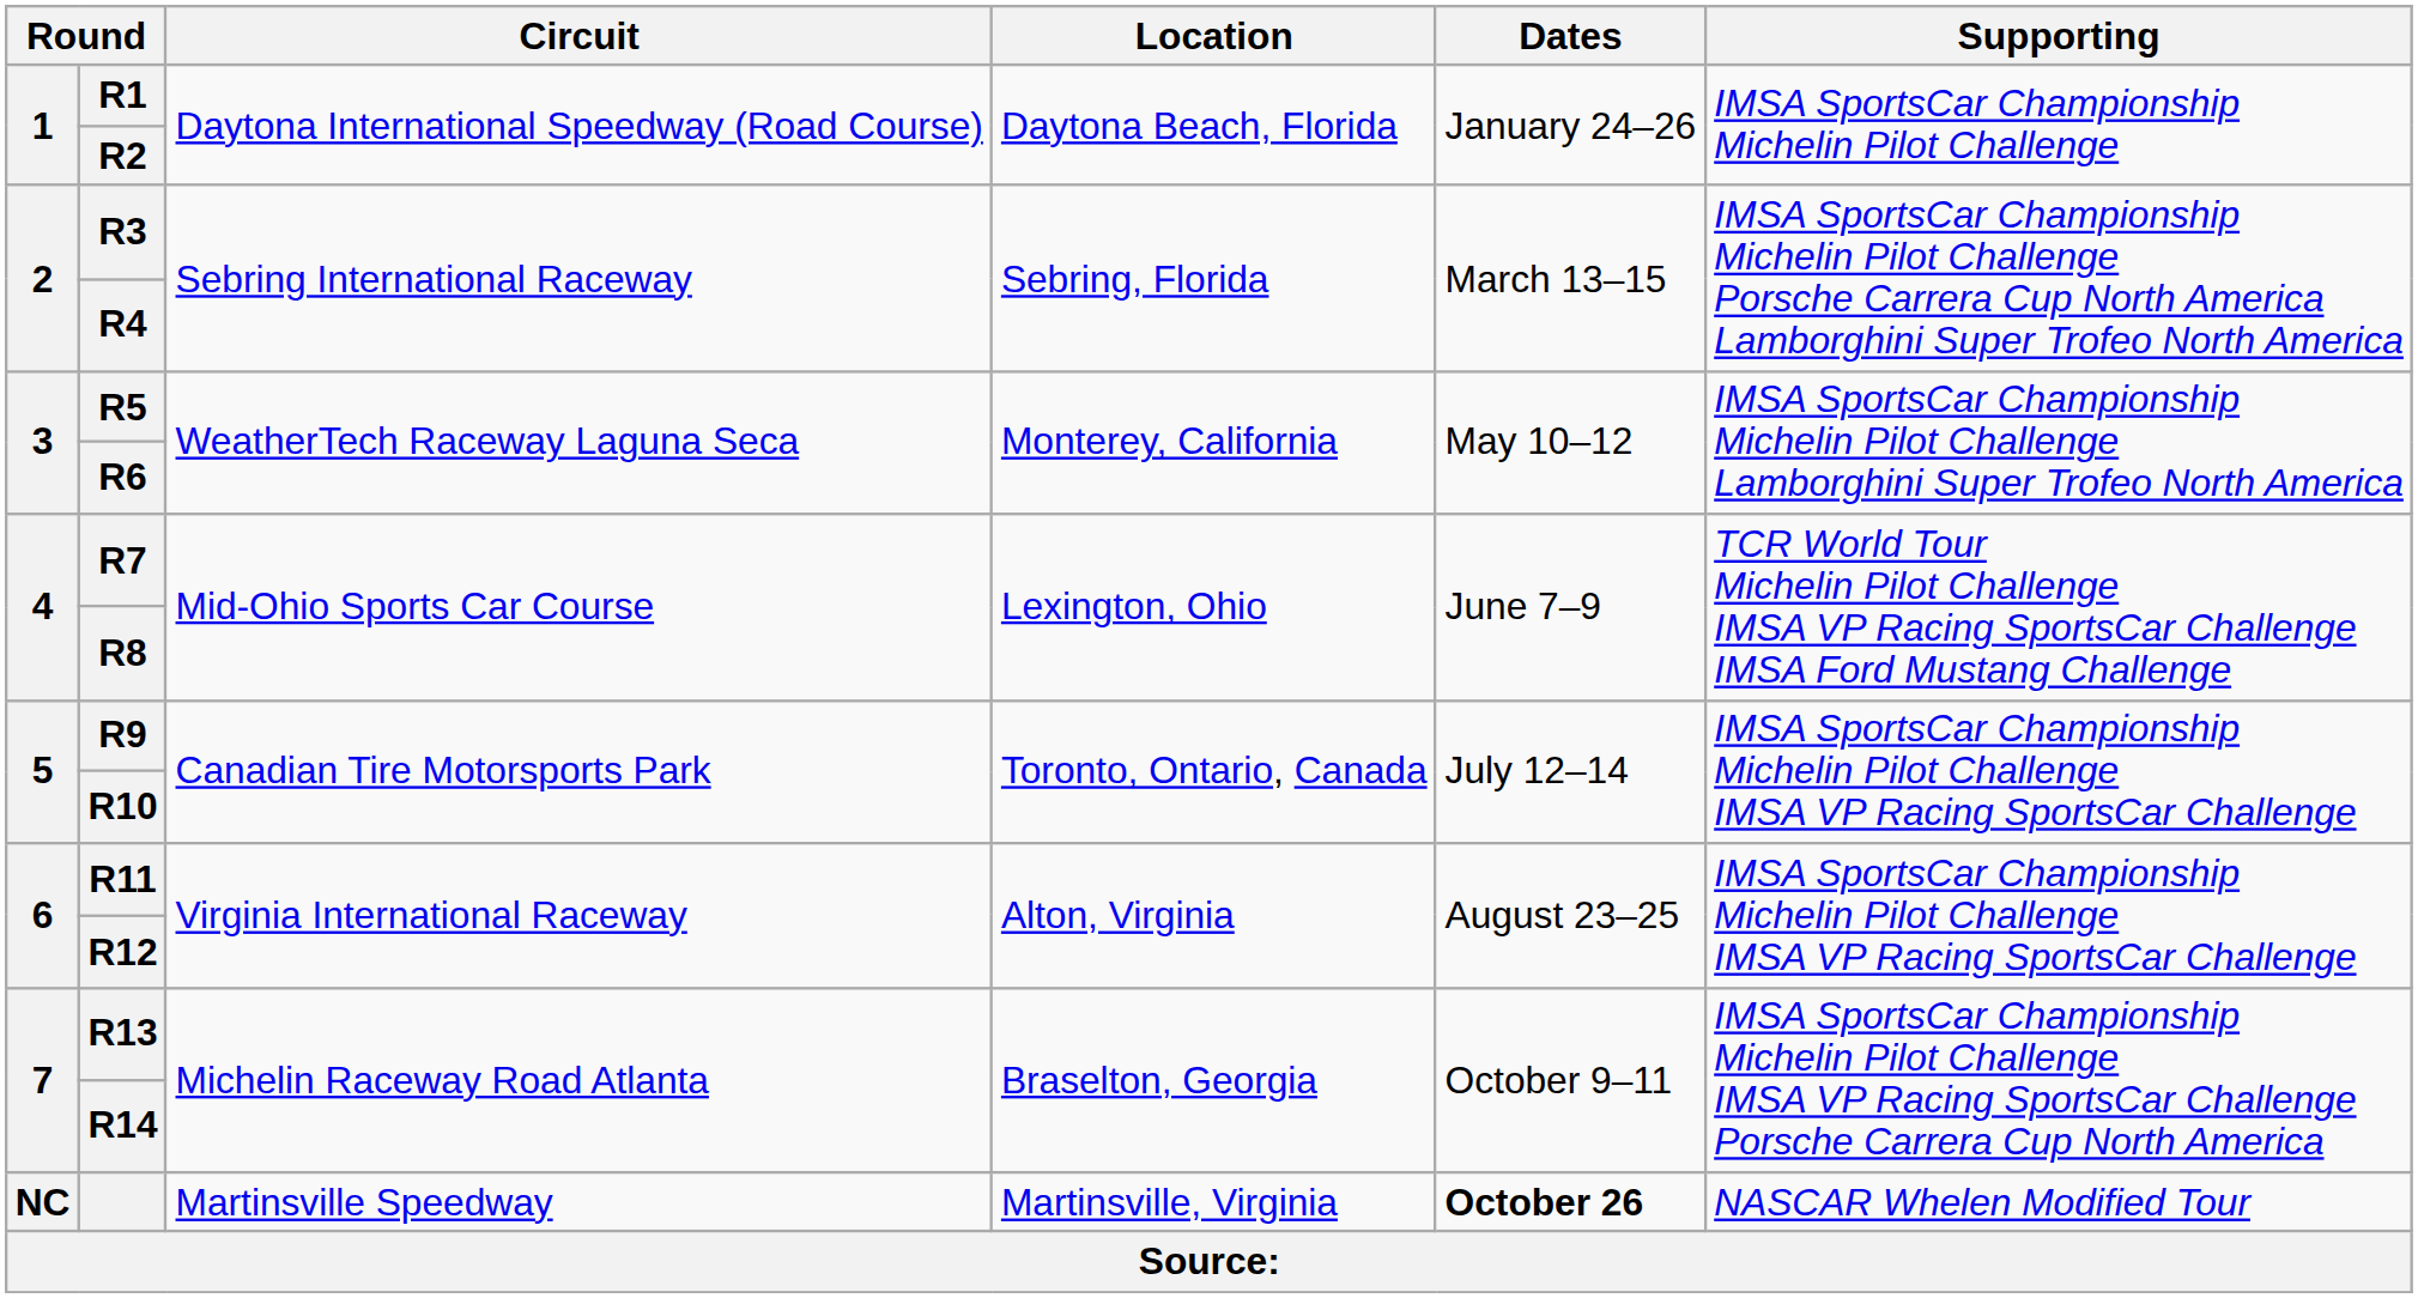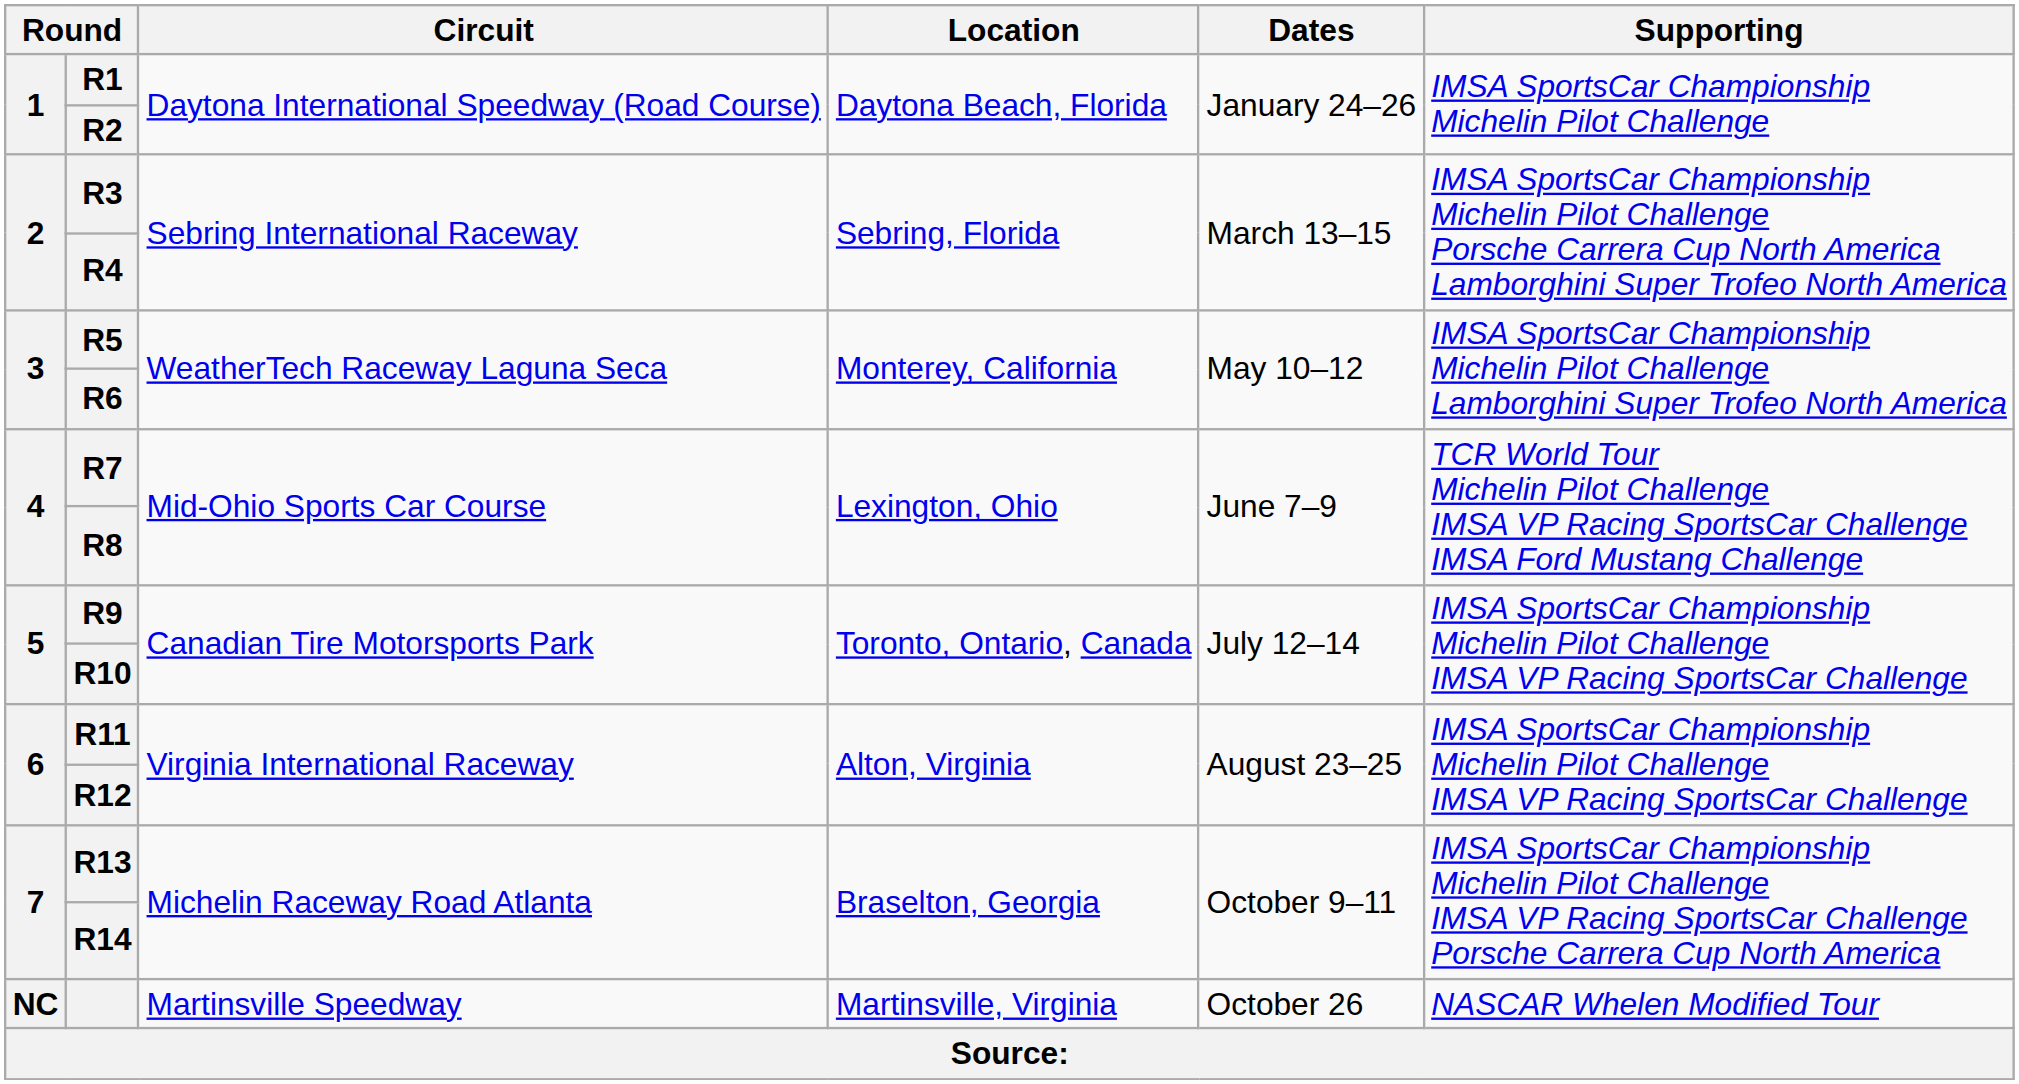NC | Dates: bold -> normal
